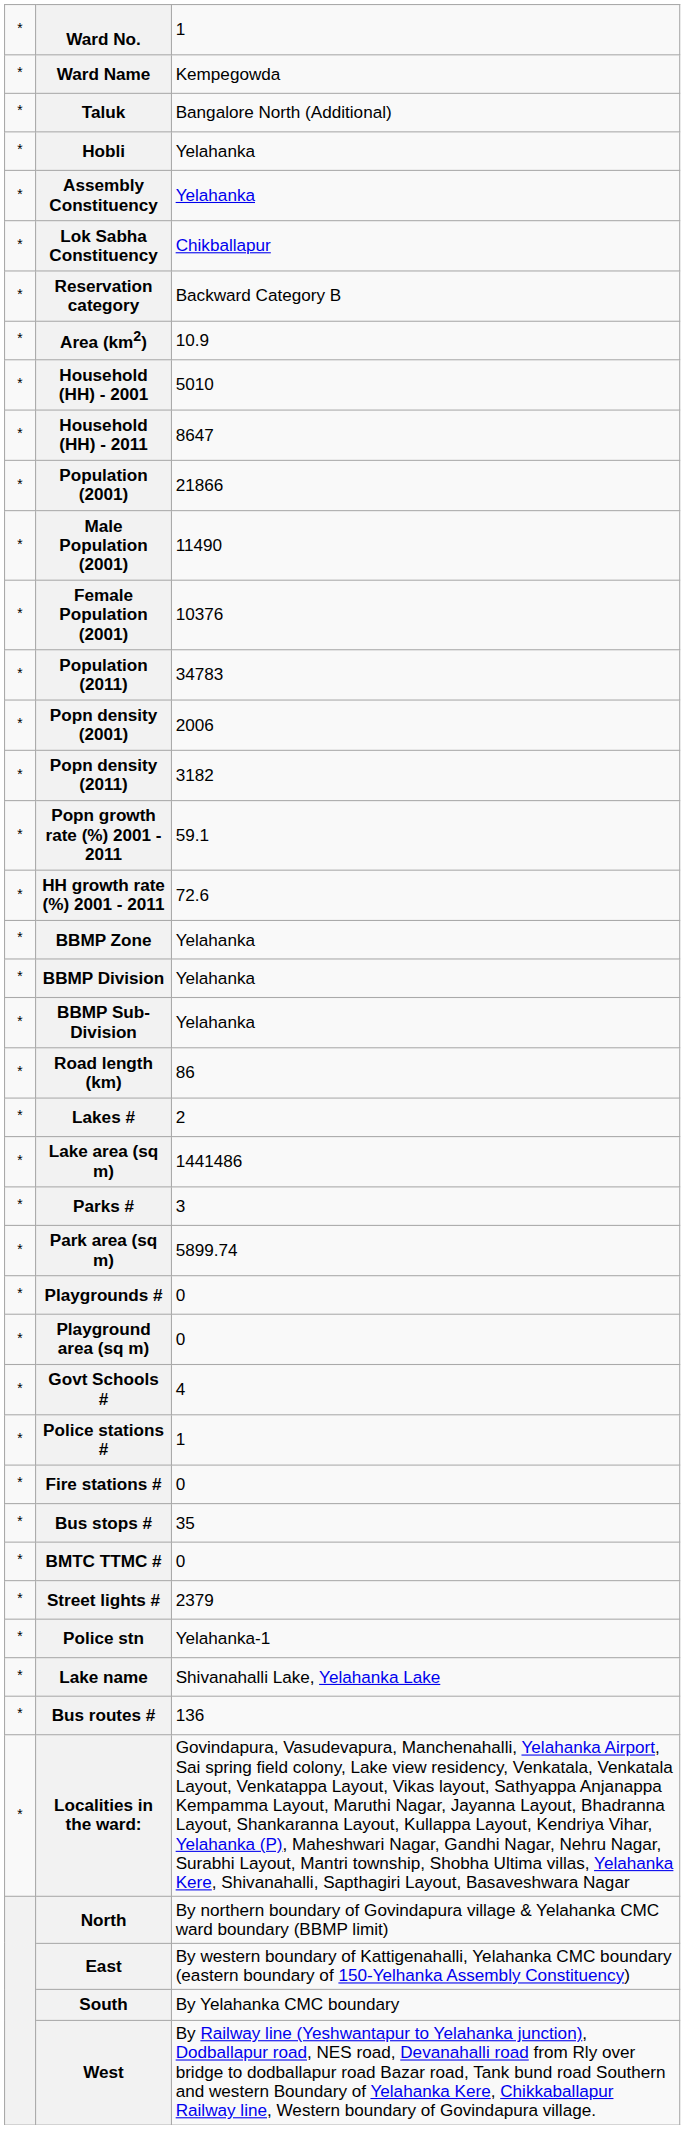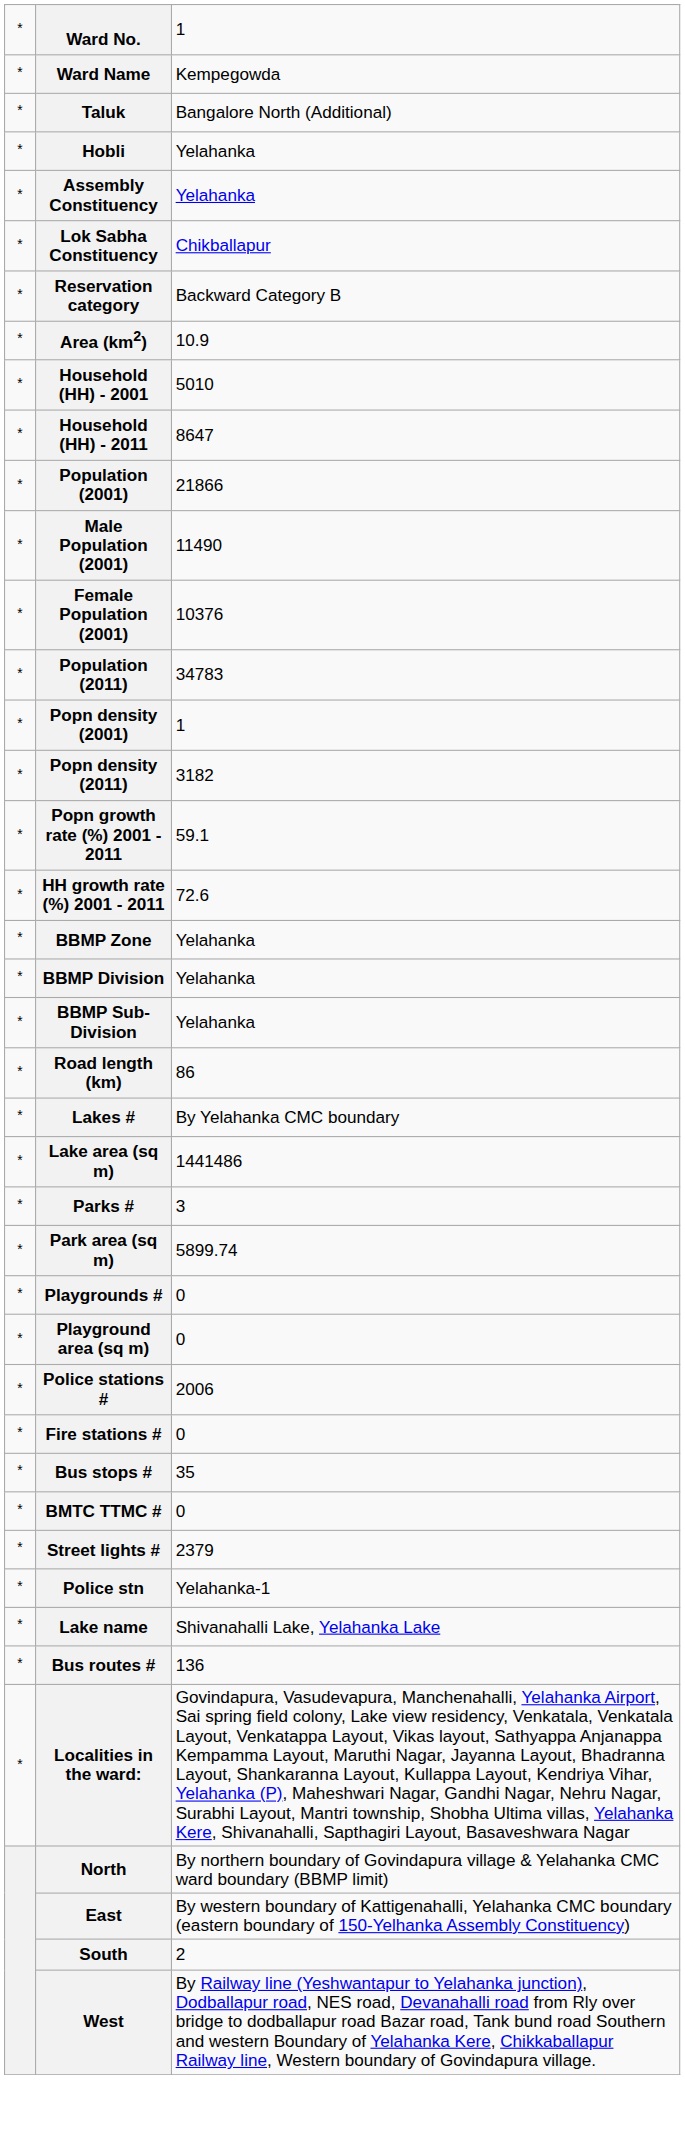Popn density (2001) | column 3: 2006 -> 1
Lakes # | column 3: 2 -> By Yelahanka CMC boundary
- row: * | Govt Schools # | 4
Police stations # | column 3: 1 -> 2006
South | column 3: By Yelahanka CMC boundary -> 2
